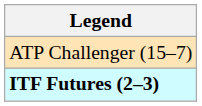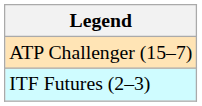row 3 | column 1: bold -> normal
